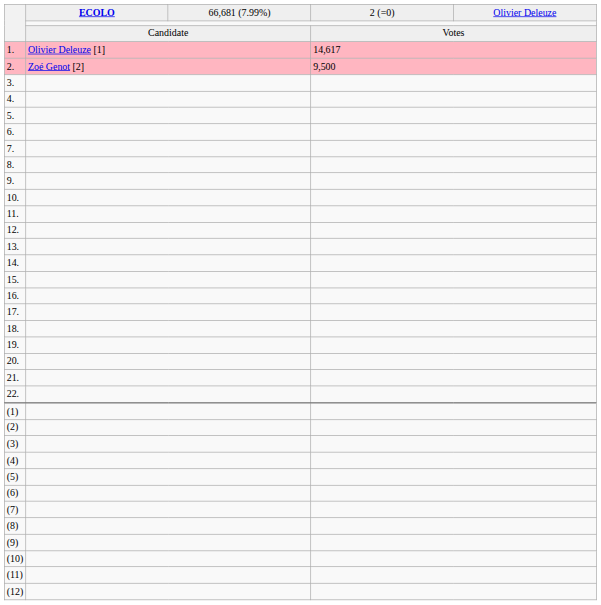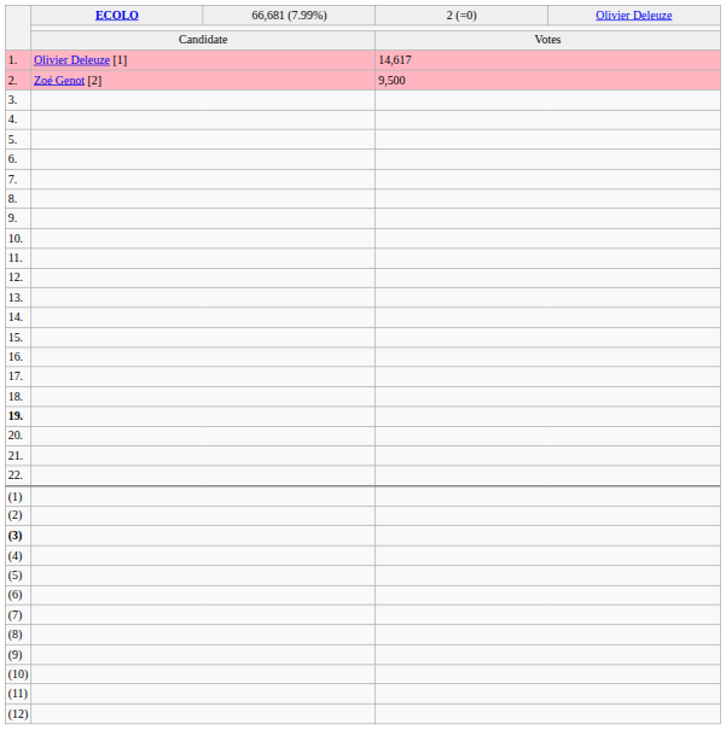19. | column 1: normal -> bold
(3) | column 1: normal -> bold
